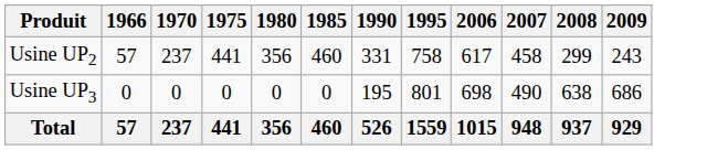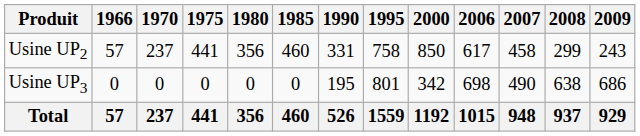+ column: 2000 | 850 | 342 | 1192
